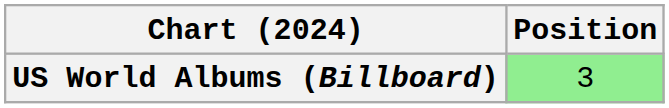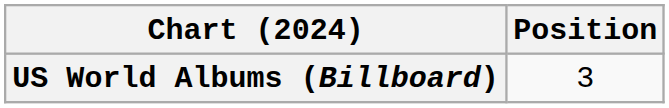US World Albums (Billboard) | Position: lightgreen background -> no background
